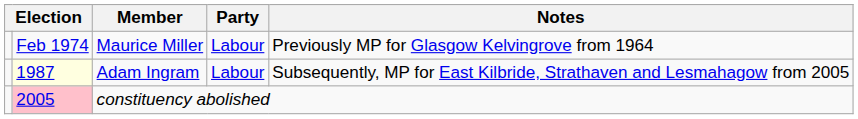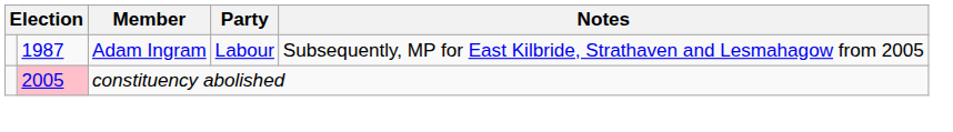- row: Feb 1974 | Maurice Miller | Labour | Previously MP for Glasgow Kelvingrove from 1964
Adam Ingram | column 2: lightyellow background -> no background
